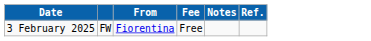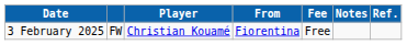+ column: Player | Christian Kouamé
